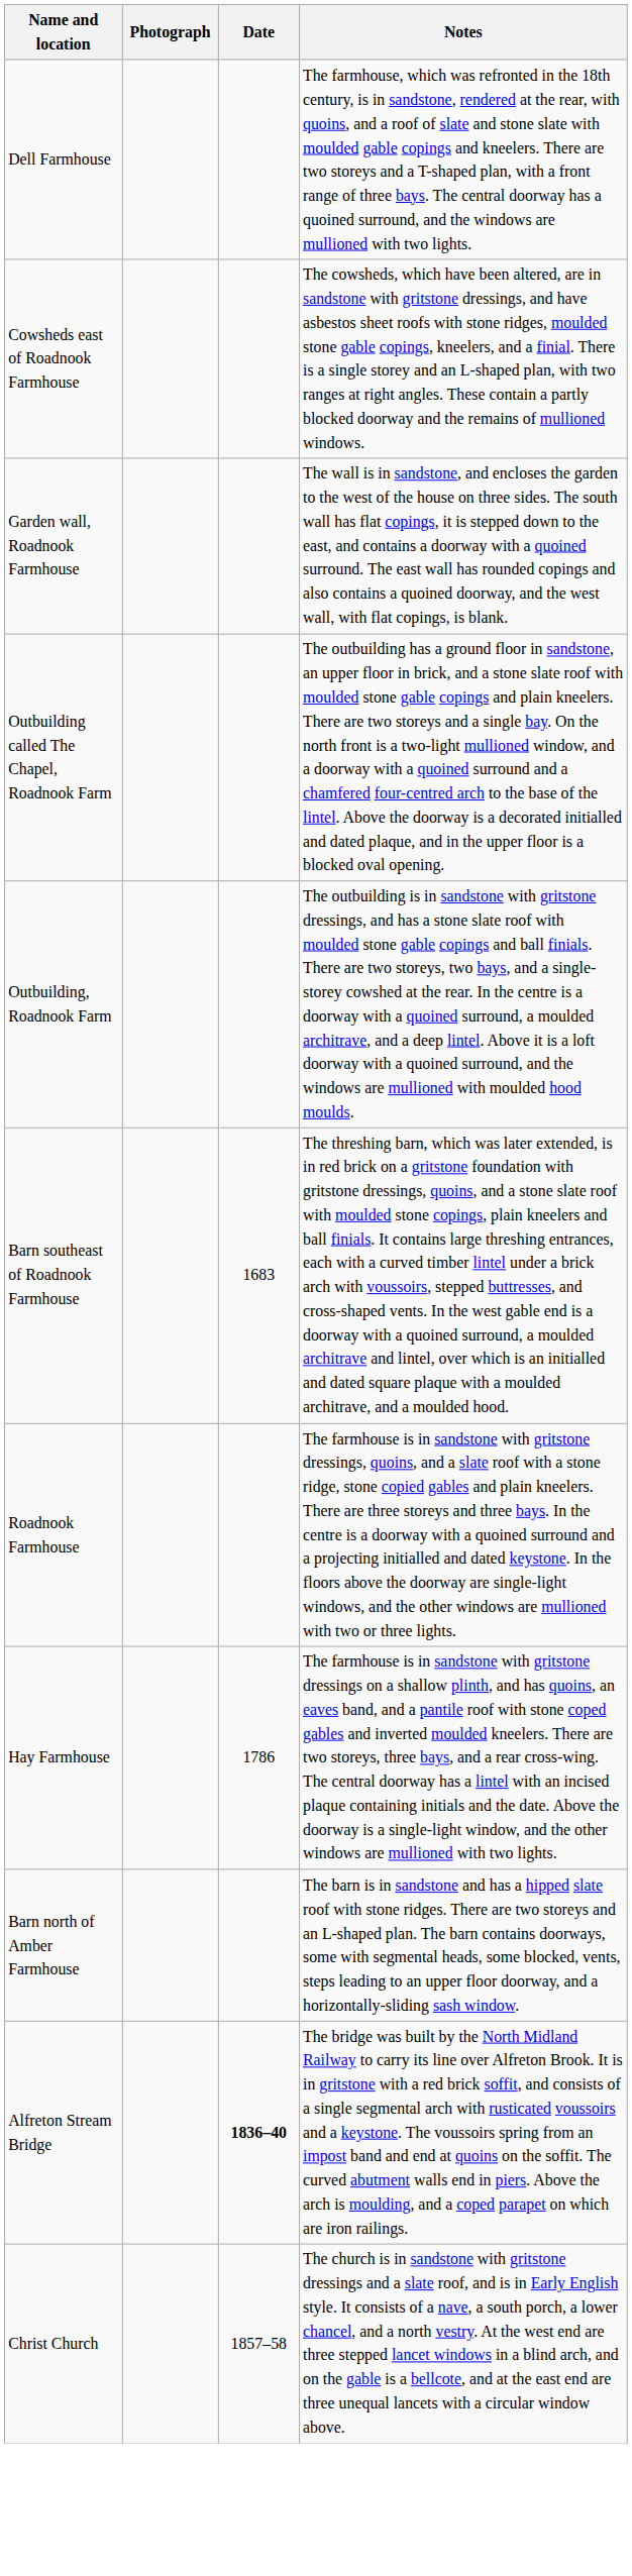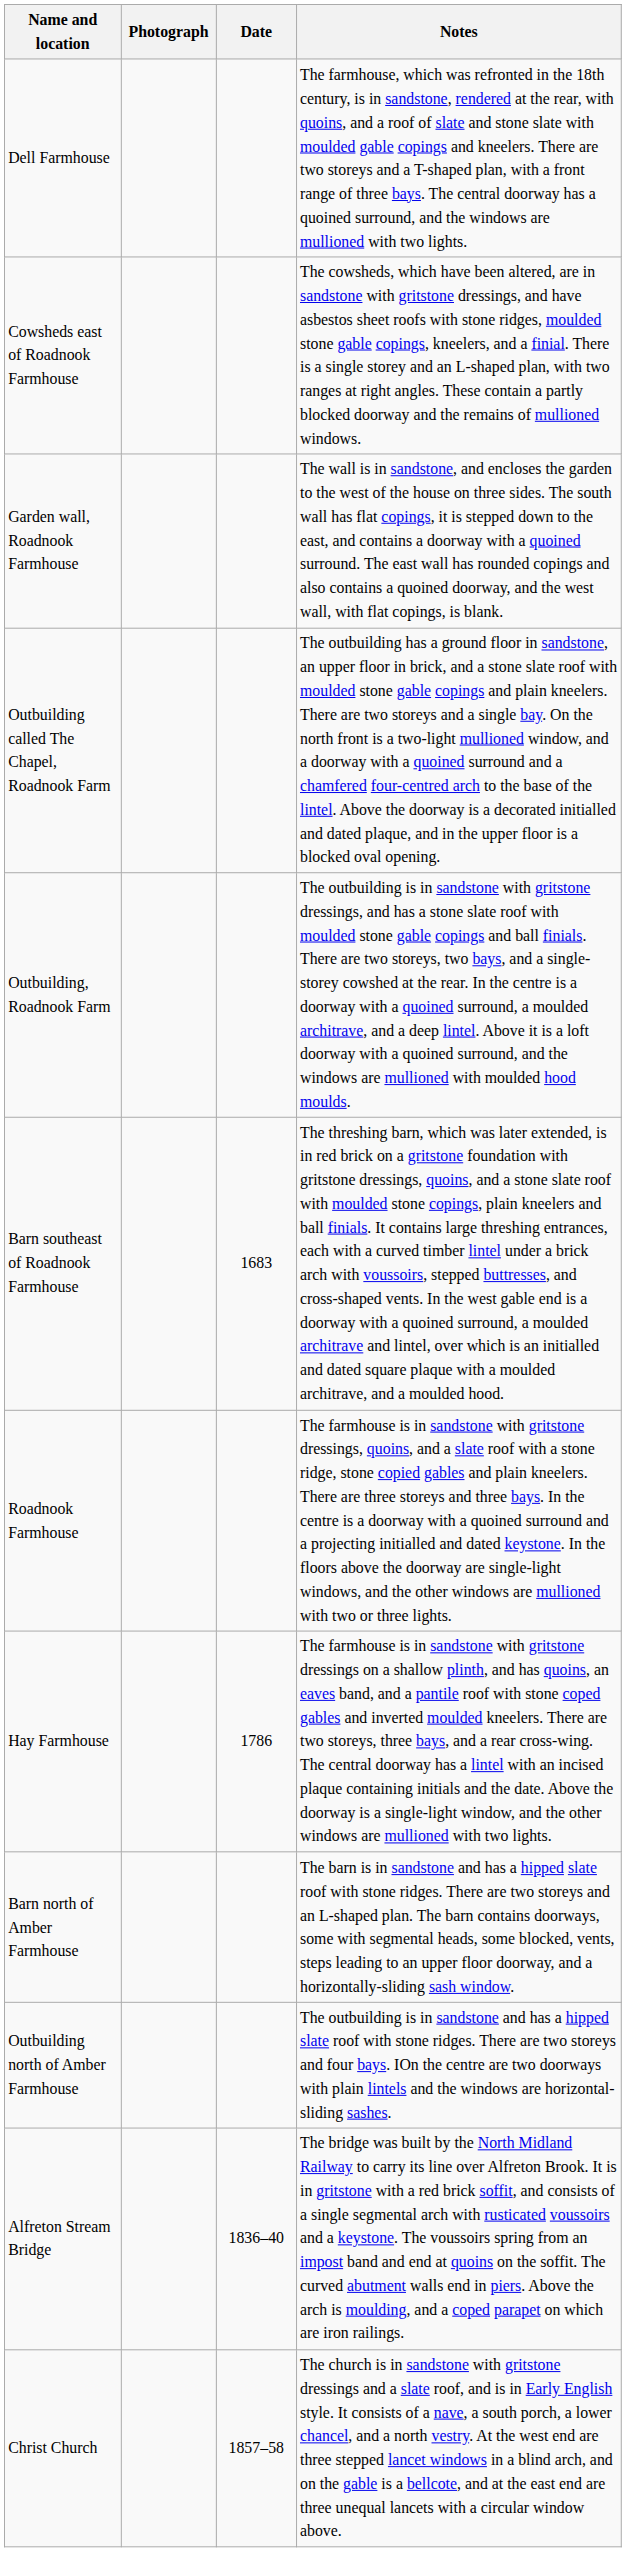+ row: Outbuilding north of Amber Farmhouse | The outbuilding is in sandstone and has a hipped slate roof with stone ridges. There are two storeys and four bays. IOn the centre are two doorways with plain lintels and the windows are horizontal-sliding sashes.
Alfreton Stream Bridge | Date: bold -> normal
